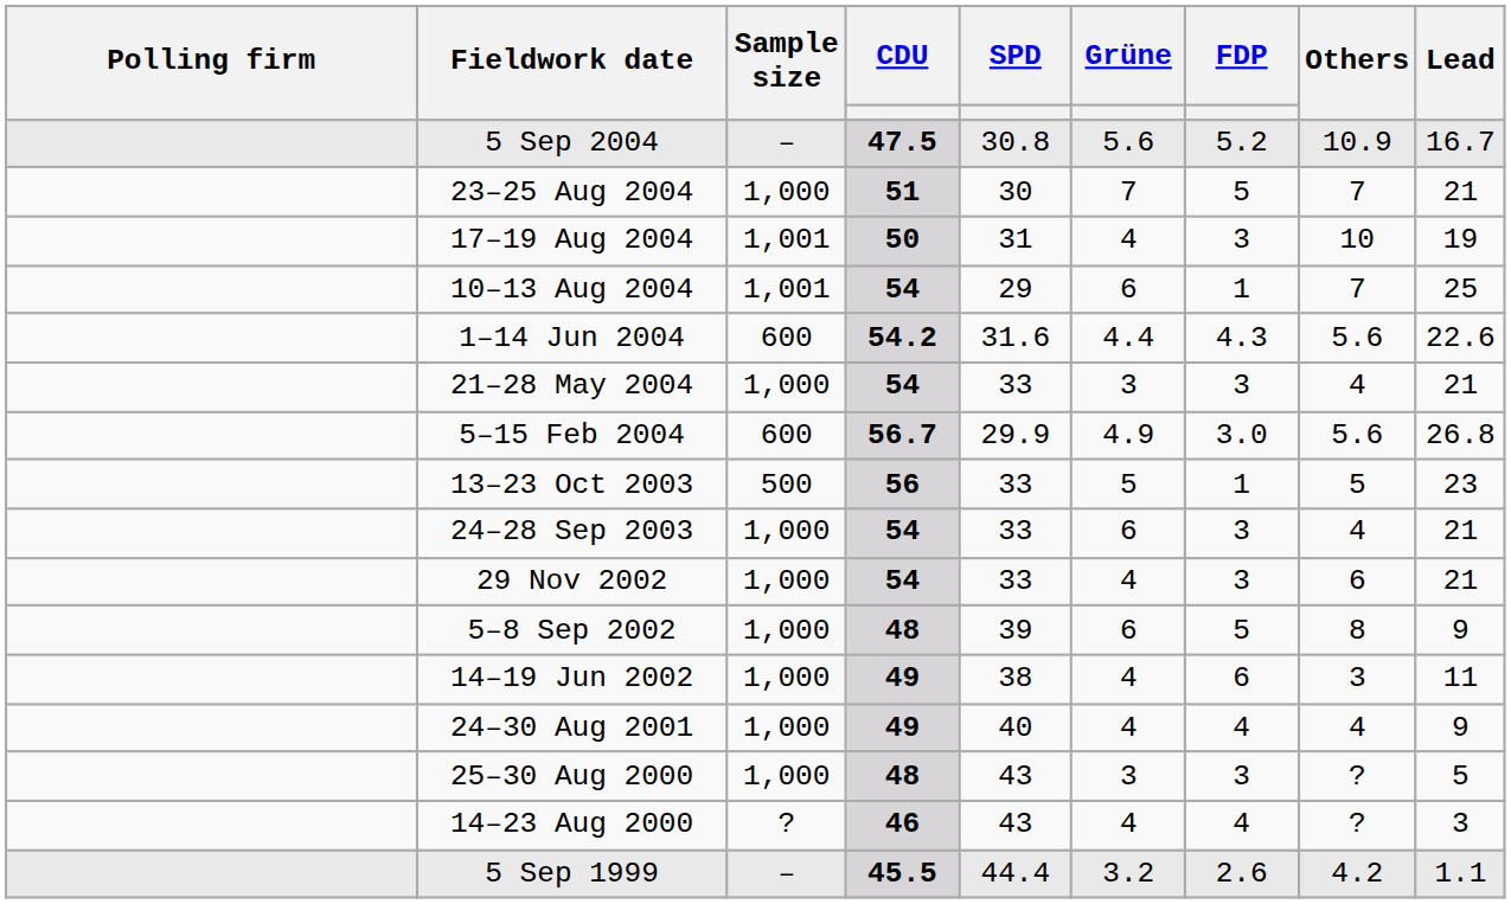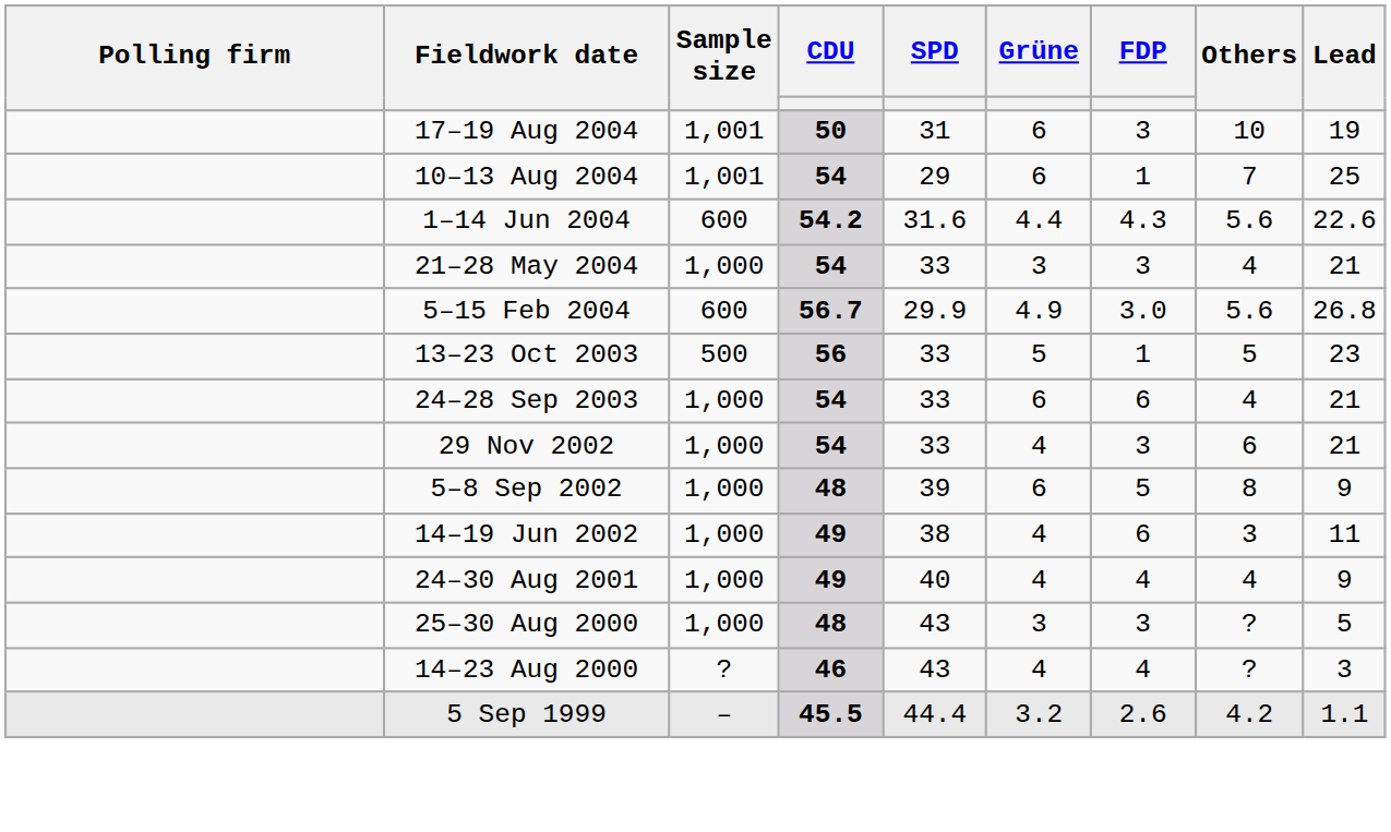- row: 5 Sep 2004 | – | 47.5 | 30.8 | 5.6 | 5.2 | 10.9 | 16.7
- row: 23–25 Aug 2004 | 1,000 | 51 | 30 | 7 | 5 | 7 | 21
17–19 Aug 2004 | Grüne: 4 -> 6
24–28 Sep 2003 | FDP: 3 -> 6
